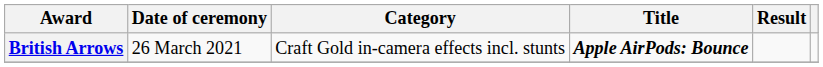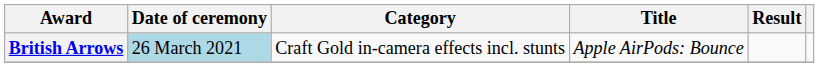British Arrows | Date of ceremony: no background -> lightblue background
British Arrows | Title: bold -> normal
